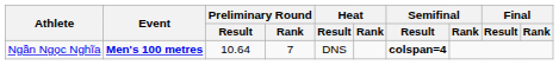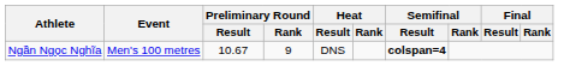Ngần Ngọc Nghĩa | Event: bold -> normal
Ngần Ngọc Nghĩa | Preliminary Round / Result: 10.64 -> 10.67
Ngần Ngọc Nghĩa | Preliminary Round / Rank: 7 -> 9
